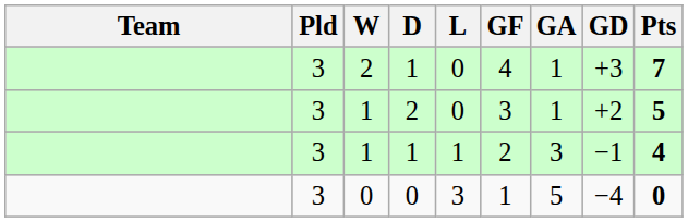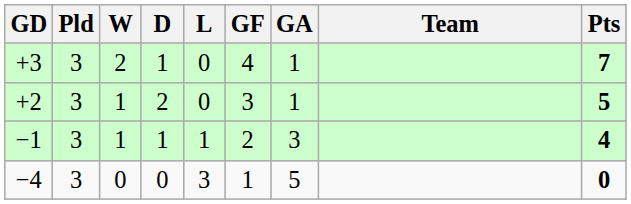columns swapped: Team <-> GD
